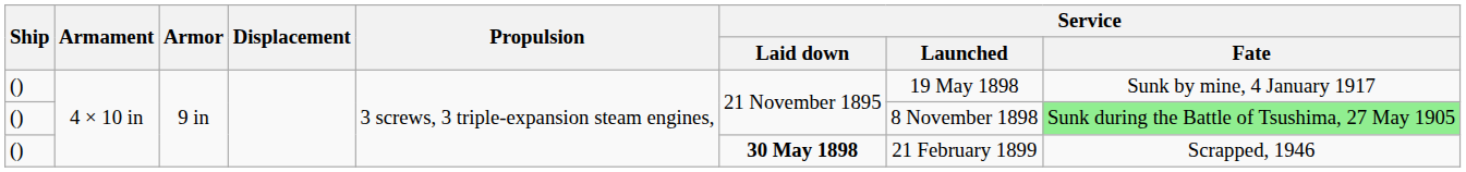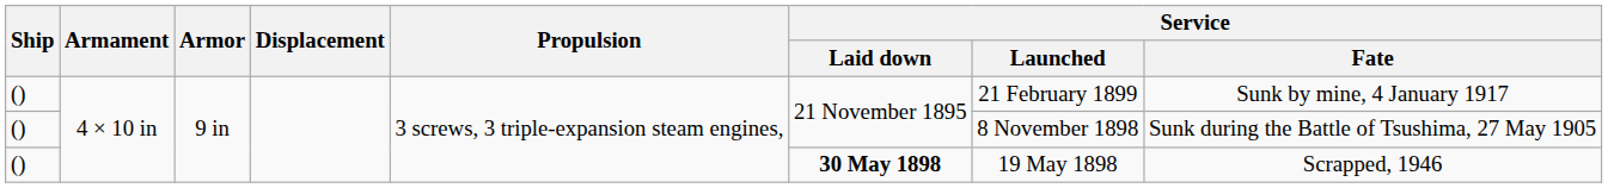row 3 | Service / Launched: 19 May 1898 -> 21 February 1899
row 4 | Service / Fate: lightgreen background -> no background
row 5 | Service / Launched: 21 February 1899 -> 19 May 1898
